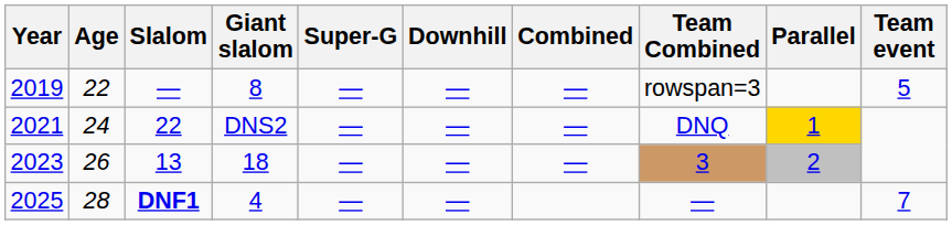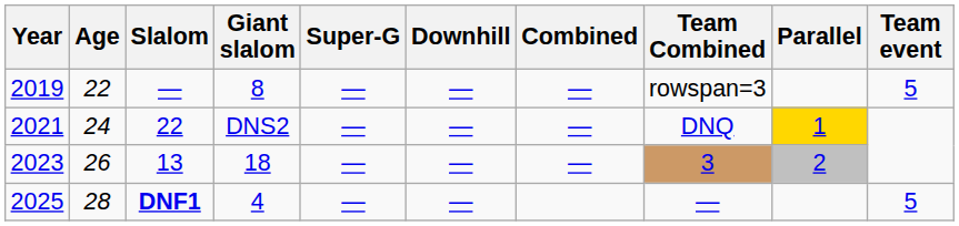2025 | Team event: 7 -> 5
